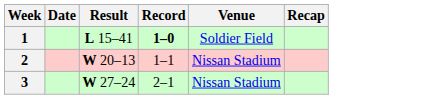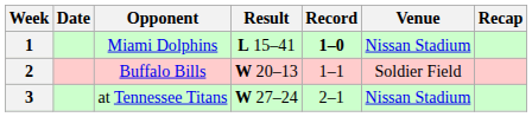+ column: Opponent | Miami Dolphins | Buffalo Bills | at Tennessee Titans
1 | Venue: Soldier Field -> Nissan Stadium
2 | Venue: Nissan Stadium -> Soldier Field
